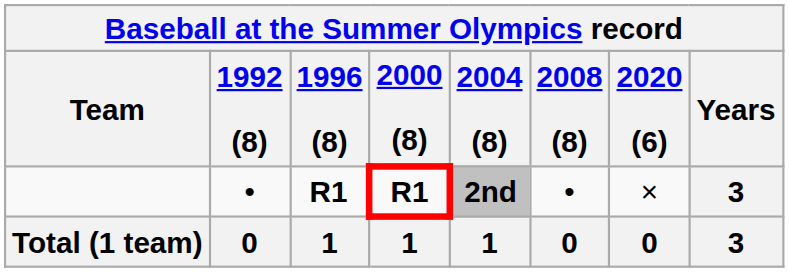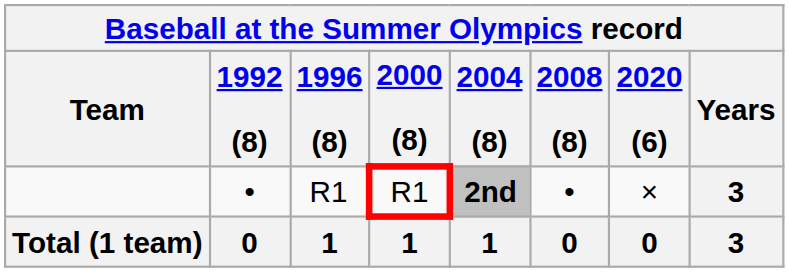row 3 | 1996 (8): bold -> normal
row 3 | 2000 (8): bold -> normal
